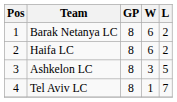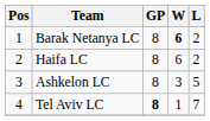Barak Netanya LC | W: normal -> bold
Tel Aviv LC | GP: normal -> bold
